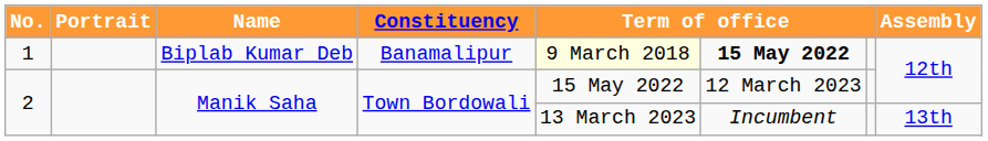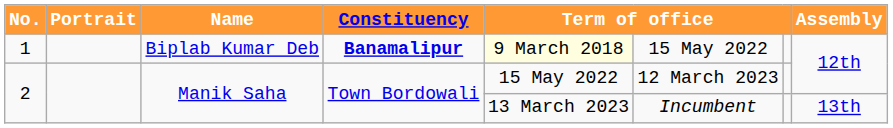1 | Constituency: normal -> bold
1 | column 6: bold -> normal
